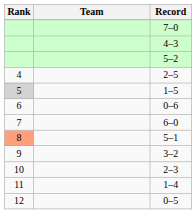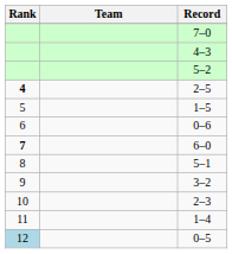2–5 | Rank: normal -> bold
1–5 | Rank: lightgrey background -> no background
6–0 | Rank: normal -> bold
5–1 | Rank: lightsalmon background -> no background
0–5 | Rank: no background -> lightblue background
